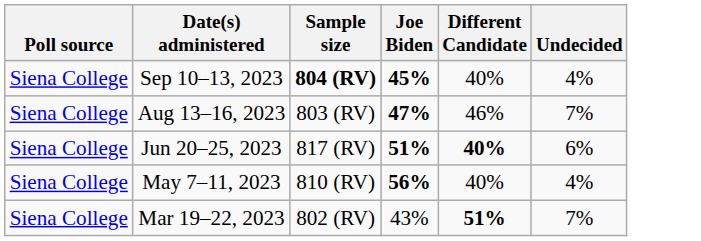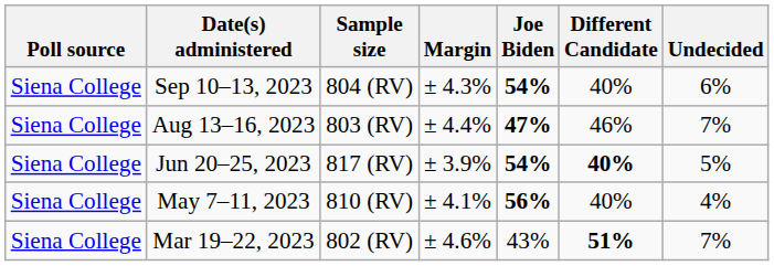+ column: Margin | ± 4.3% | ± 4.4% | ± 3.9% | ± 4.1% | ± 4.6%
Sep 10–13, 2023 | Sample size: bold -> normal
Sep 10–13, 2023 | Joe Biden: 45% -> 54%
Sep 10–13, 2023 | Undecided: 4% -> 6%
Jun 20–25, 2023 | Joe Biden: 51% -> 54%
Jun 20–25, 2023 | Undecided: 6% -> 5%
